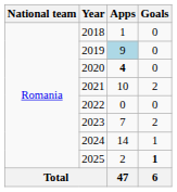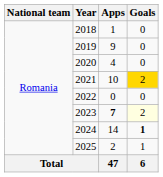2019 | Apps: lightblue background -> no background
2020 | Apps: bold -> normal
2021 | Goals: no background -> gold background
2023 | Apps: normal -> bold
2023 | Goals: no background -> lightyellow background
2024 | Goals: normal -> bold
2025 | Goals: bold -> normal
